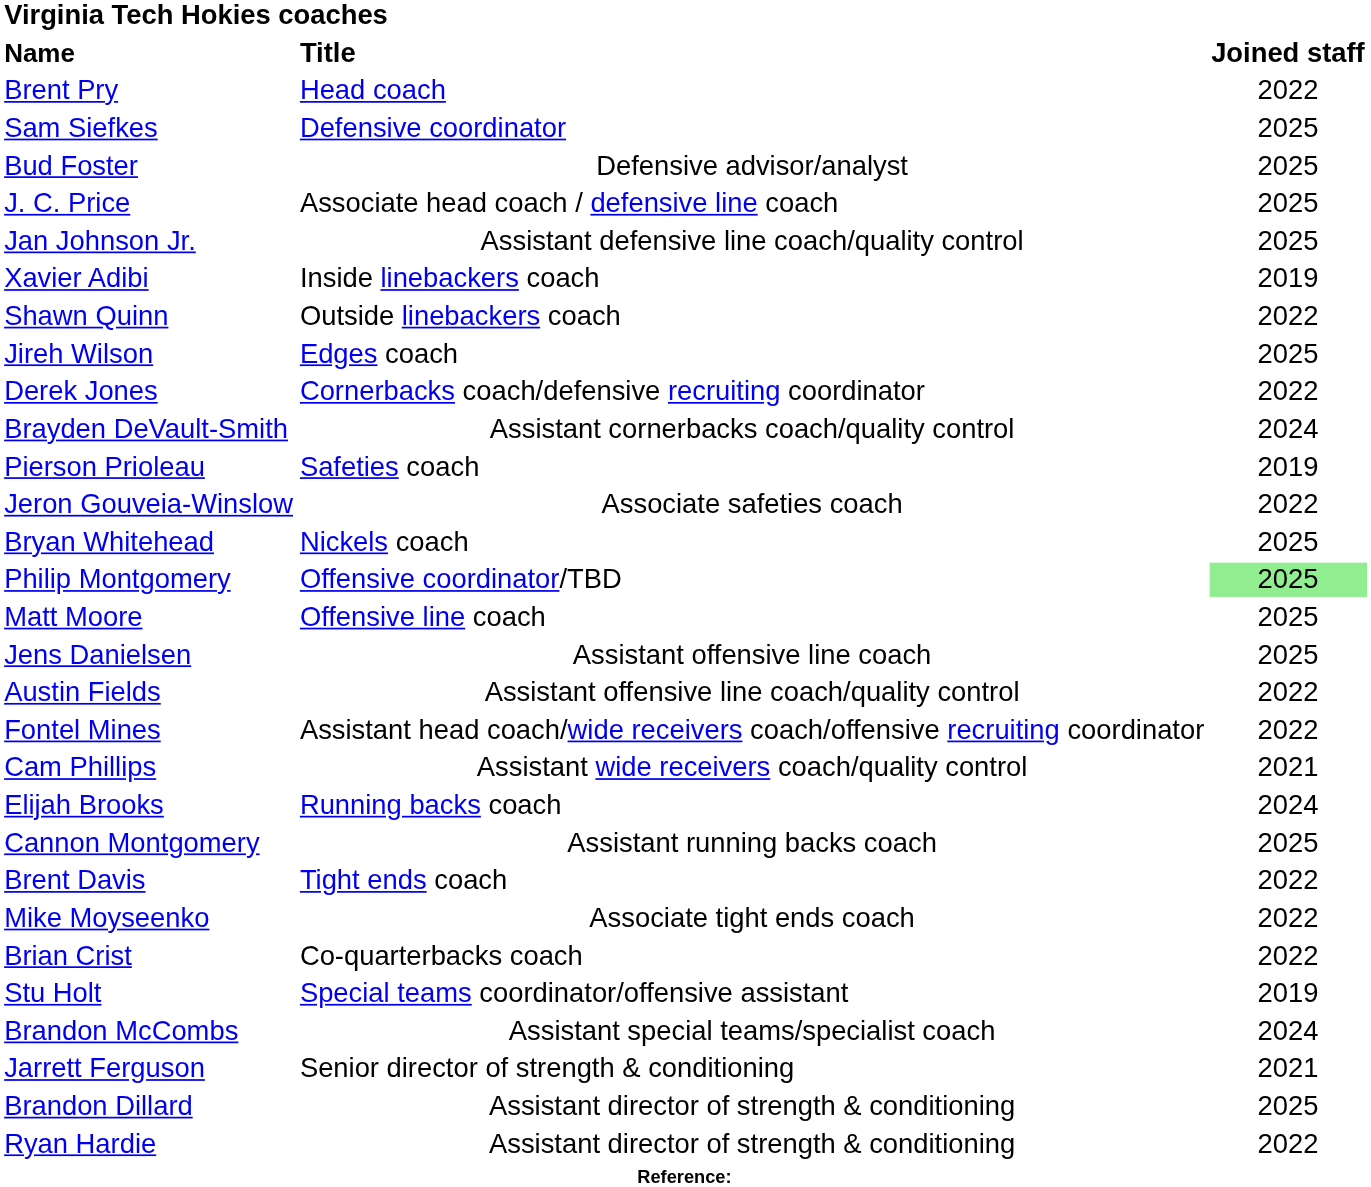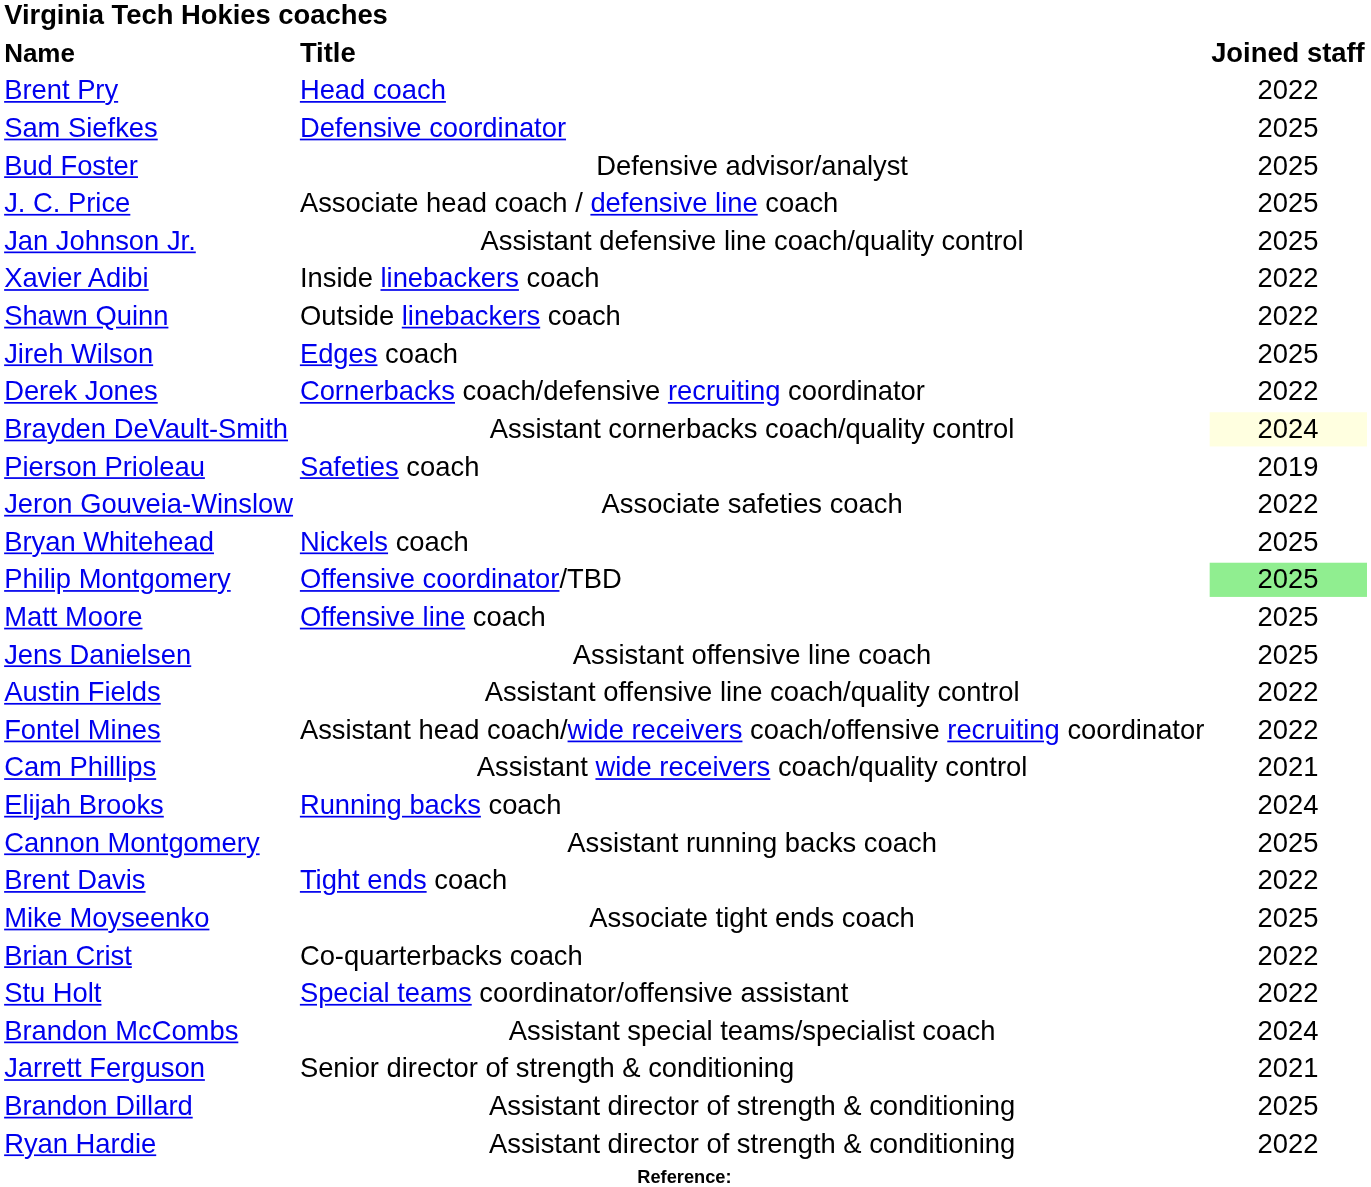Xavier Adibi | column 3: 2019 -> 2022
Brayden DeVault-Smith | column 3: no background -> lightyellow background
Mike Moyseenko | column 3: 2022 -> 2025
Stu Holt | column 3: 2019 -> 2022
